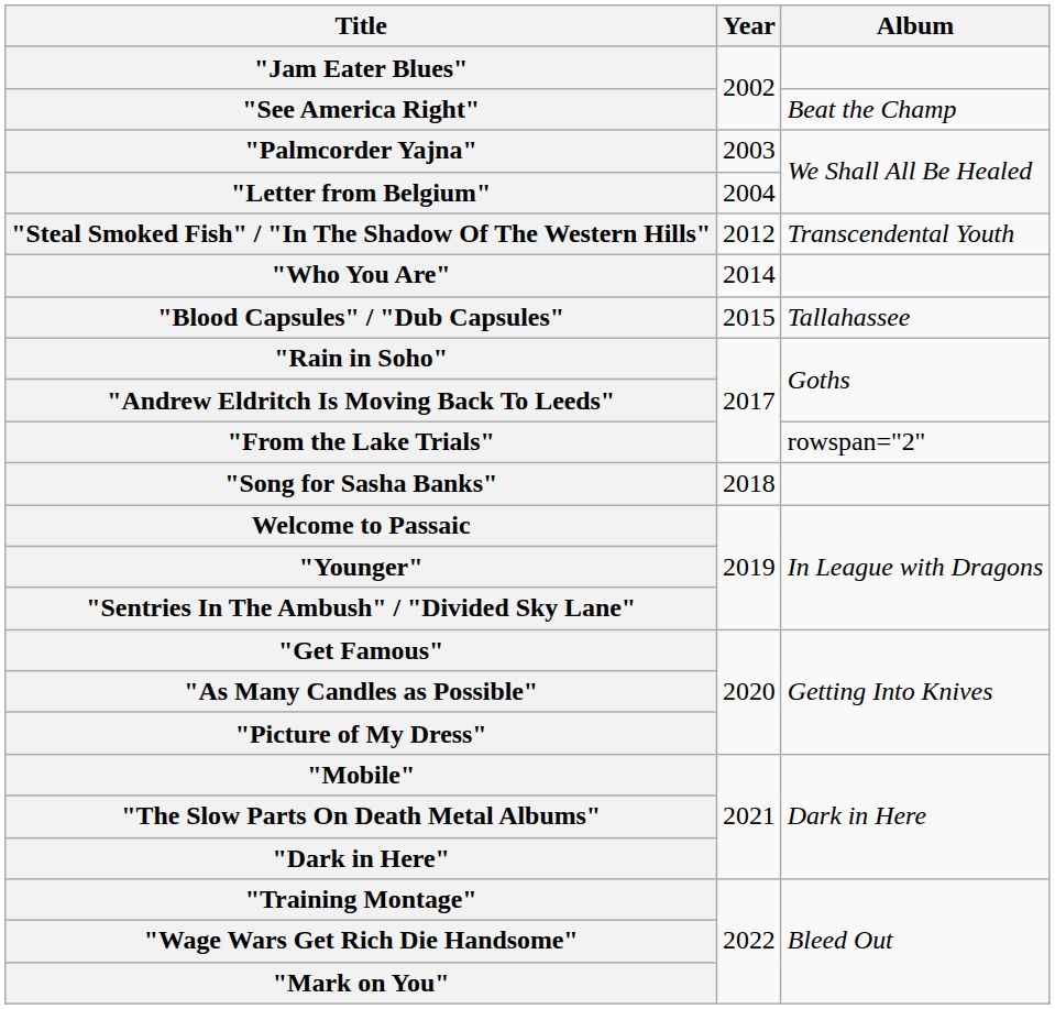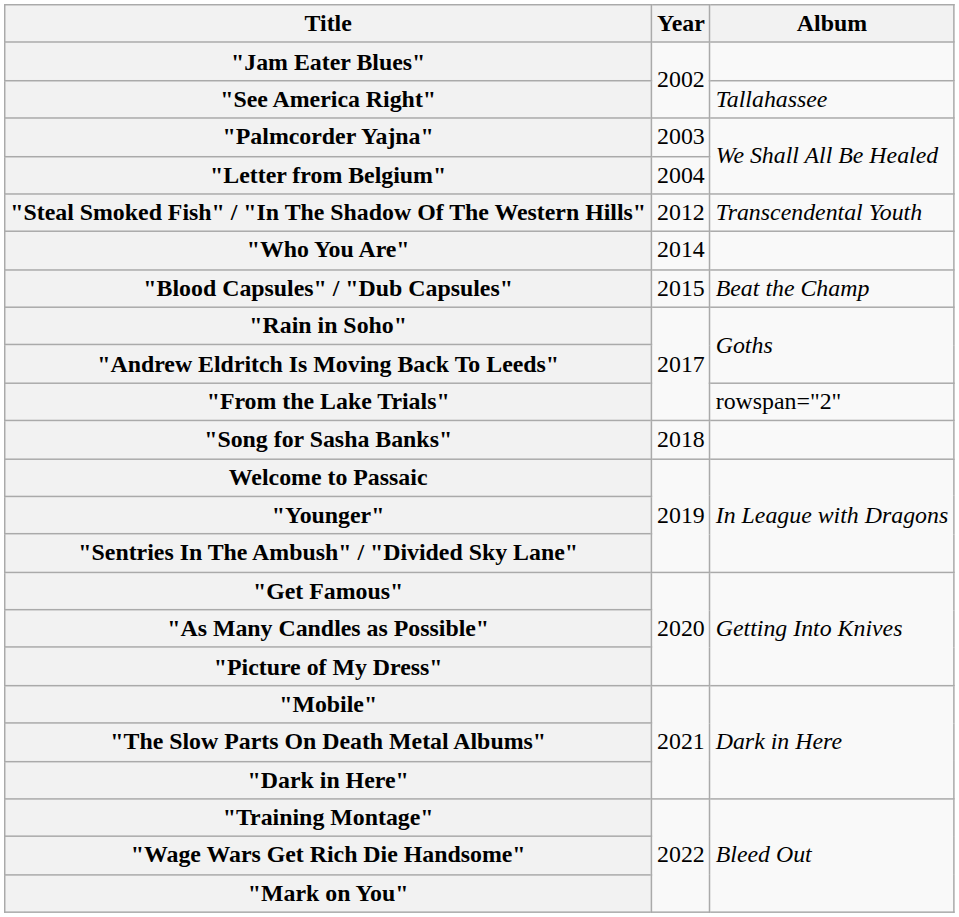"See America Right" | Album: Beat the Champ -> Tallahassee
"Blood Capsules" / "Dub Capsules" | Album: Tallahassee -> Beat the Champ
